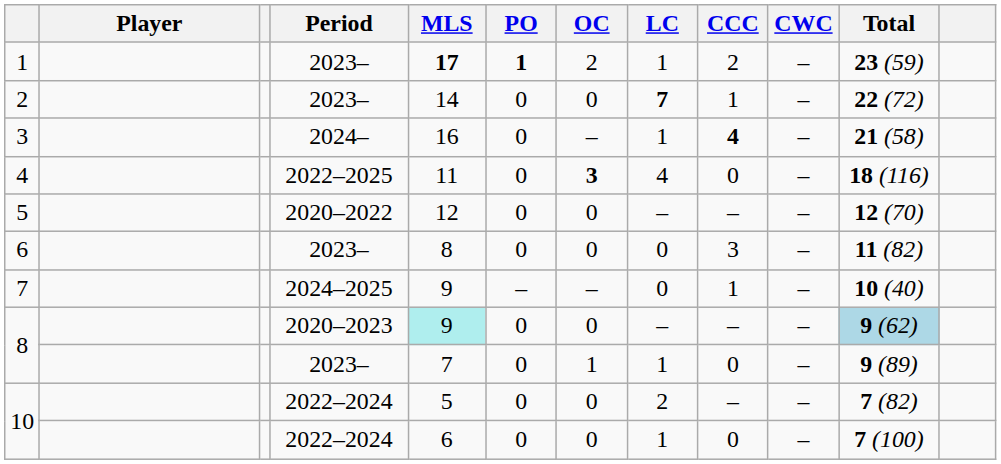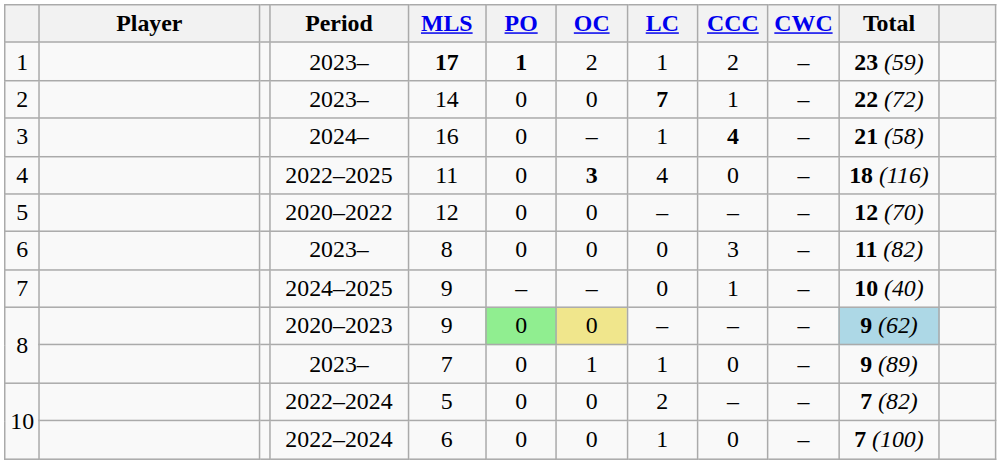8 / 2020–2023 | MLS: paleturquoise background -> no background
8 / 2020–2023 | PO: no background -> lightgreen background
8 / 2020–2023 | OC: no background -> khaki background
